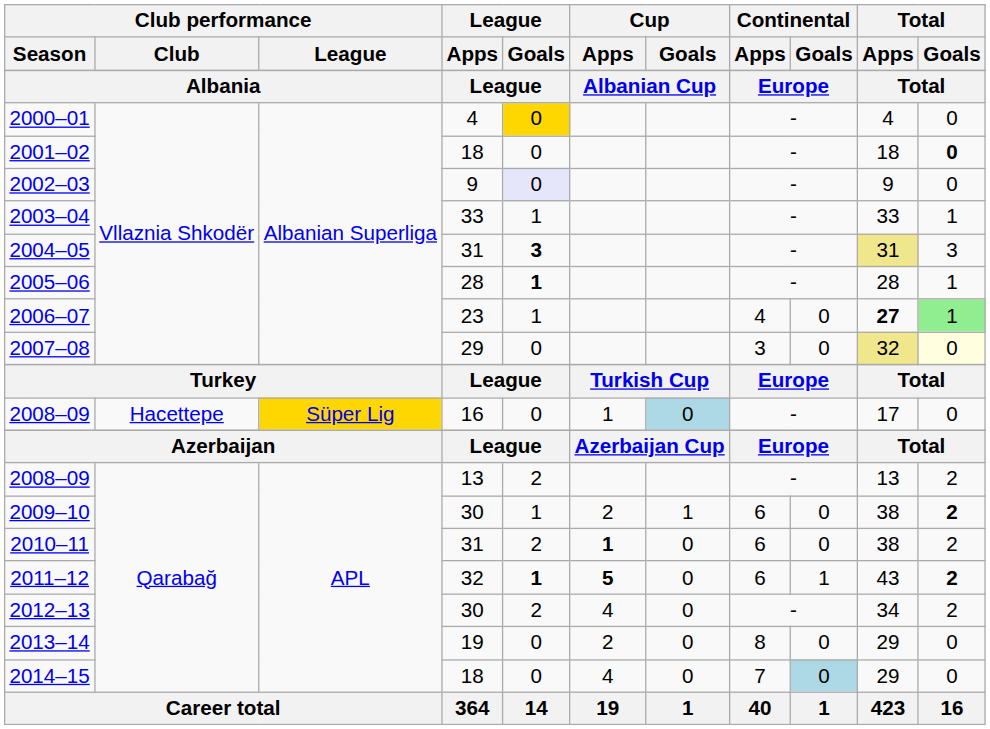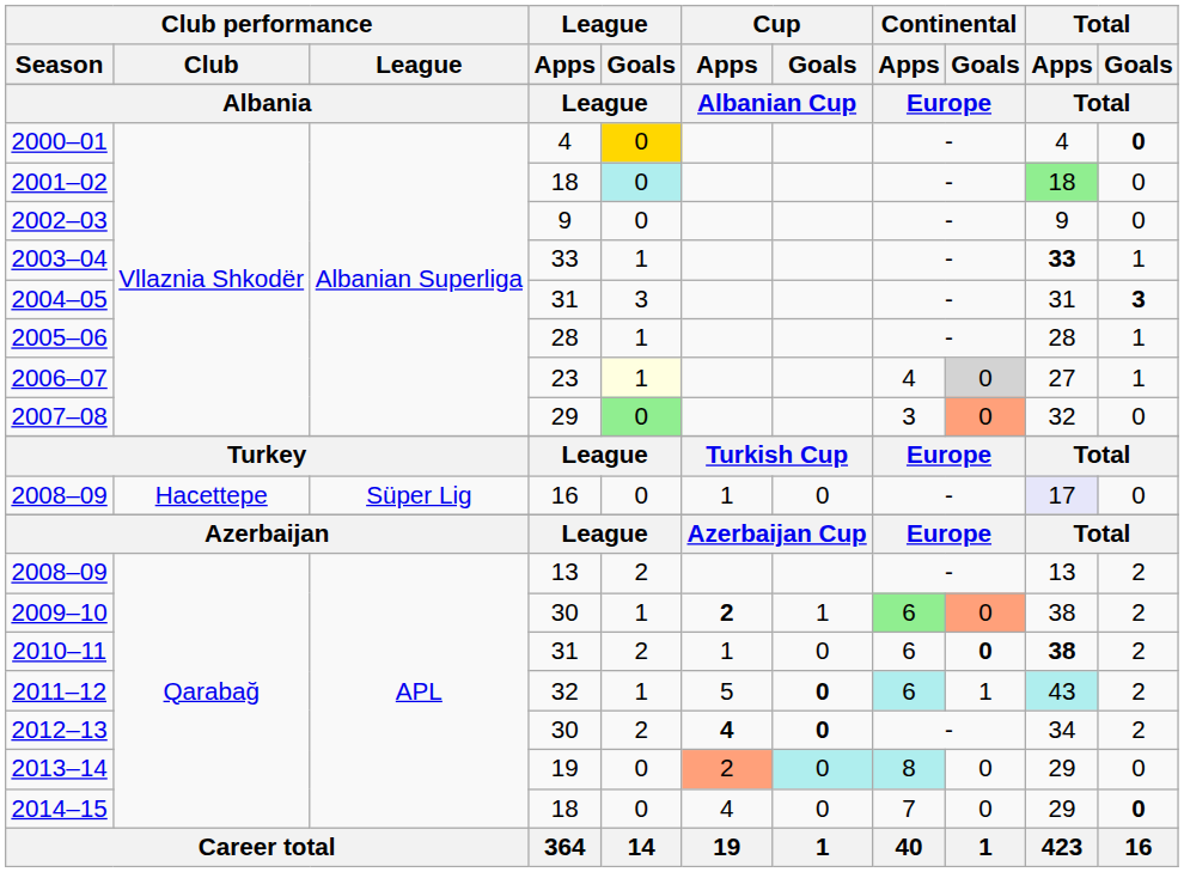2000–01 | Total / Goals: normal -> bold
2001–02 | League / Goals: no background -> paleturquoise background
2001–02 | Total / Apps: no background -> lightgreen background
2001–02 | Total / Goals: bold -> normal
2002–03 | League / Goals: lavender background -> no background
2003–04 | Total / Apps: normal -> bold
2004–05 | League / Goals: bold -> normal
2004–05 | Total / Apps: khaki background -> no background
2004–05 | Total / Goals: normal -> bold
2005–06 | League / Goals: bold -> normal
2006–07 | League / Goals: no background -> lightyellow background
2006–07 | Continental / Goals: no background -> lightgrey background
2006–07 | Total / Apps: bold -> normal
2006–07 | Total / Goals: lightgreen background -> no background
2007–08 | League / Goals: no background -> lightgreen background
2007–08 | Continental / Goals: no background -> lightsalmon background
2007–08 | Total / Apps: khaki background -> no background
2007–08 | Total / Goals: lightyellow background -> no background
2008–09 / 16 | Club performance / League: gold background -> no background
2008–09 / 16 | Cup / Goals: lightblue background -> no background
2008–09 / 16 | Total / Apps: no background -> lavender background
2009–10 | Cup / Apps: normal -> bold
2009–10 | Continental / Apps: no background -> lightgreen background
2009–10 | Continental / Goals: no background -> lightsalmon background
2009–10 | Total / Goals: bold -> normal
2010–11 | Cup / Apps: bold -> normal
2010–11 | Continental / Goals: normal -> bold
2010–11 | Total / Apps: normal -> bold
2011–12 | League / Goals: bold -> normal
2011–12 | Cup / Apps: bold -> normal
2011–12 | Cup / Goals: normal -> bold
2011–12 | Continental / Apps: no background -> paleturquoise background
2011–12 | Total / Apps: no background -> paleturquoise background
2011–12 | Total / Goals: bold -> normal
2012–13 | Cup / Apps: normal -> bold
2012–13 | Cup / Goals: normal -> bold
2013–14 | Cup / Apps: no background -> lightsalmon background
2013–14 | Cup / Goals: no background -> paleturquoise background
2013–14 | Continental / Apps: no background -> paleturquoise background
2014–15 | Continental / Goals: lightblue background -> no background
2014–15 | Total / Goals: normal -> bold
